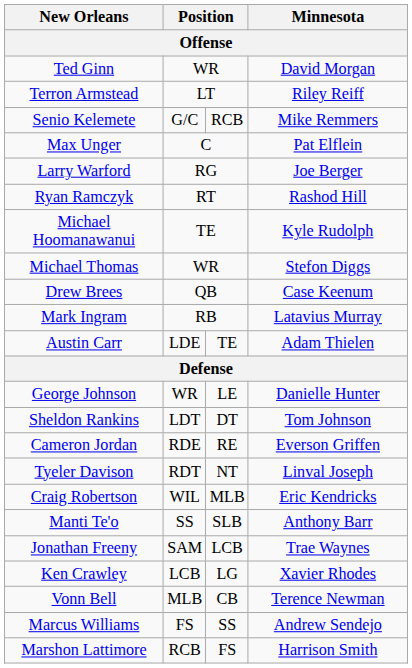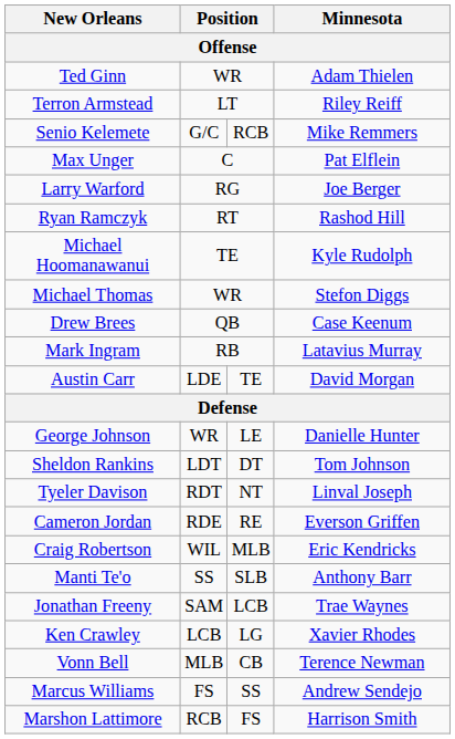Ted Ginn | Minnesota: David Morgan -> Adam Thielen
Austin Carr | Minnesota: Adam Thielen -> David Morgan
rows swapped: Tyeler Davison <-> Cameron Jordan
